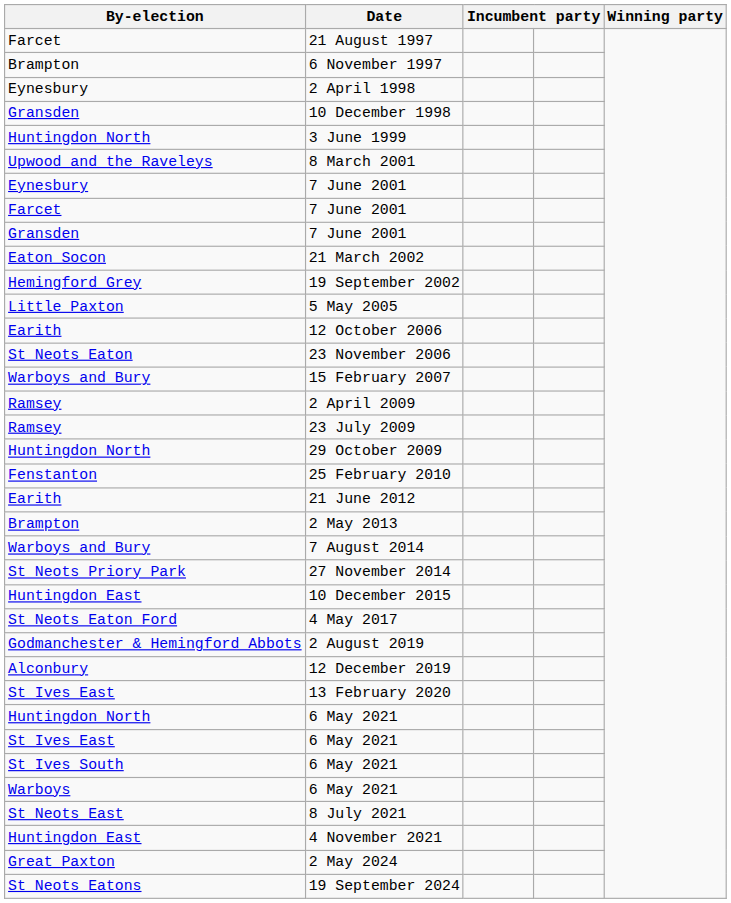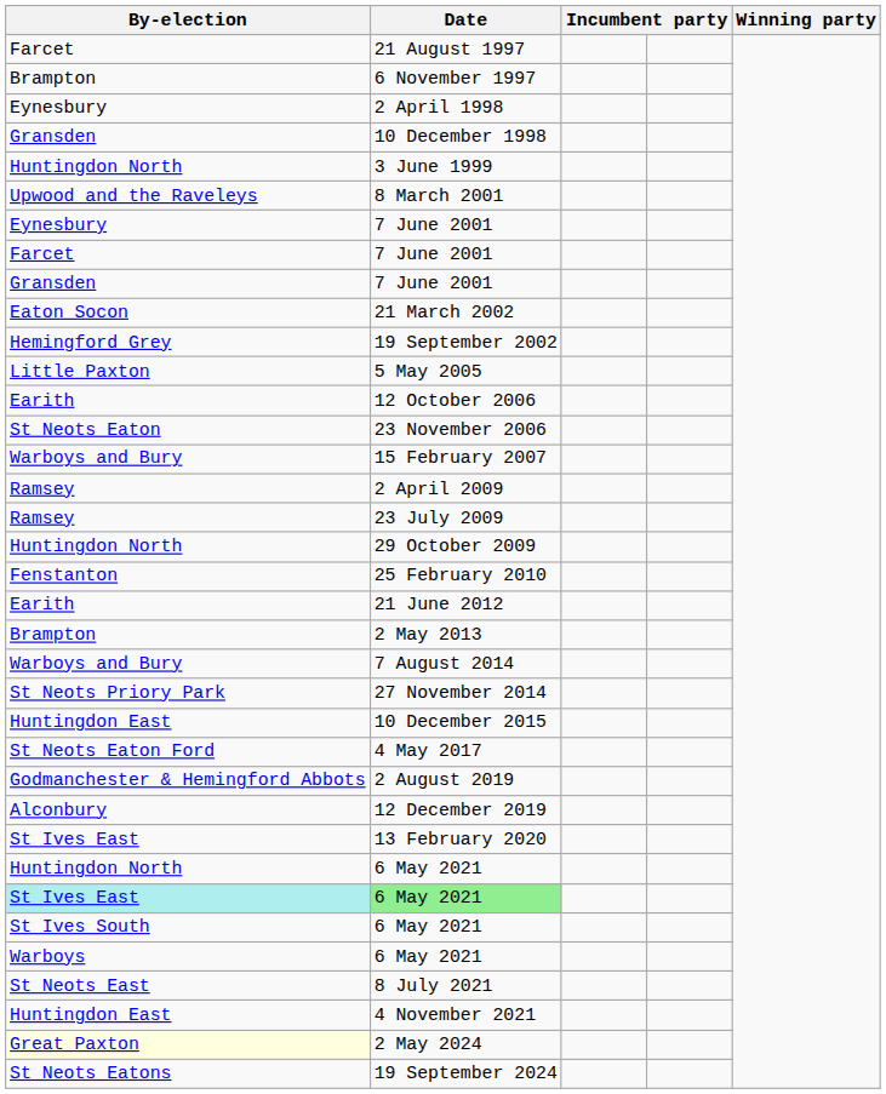St Ives East / 6 May 2021 | By-election: no background -> paleturquoise background
St Ives East / 6 May 2021 | Date: no background -> lightgreen background
2 May 2024 | By-election: no background -> lightyellow background
